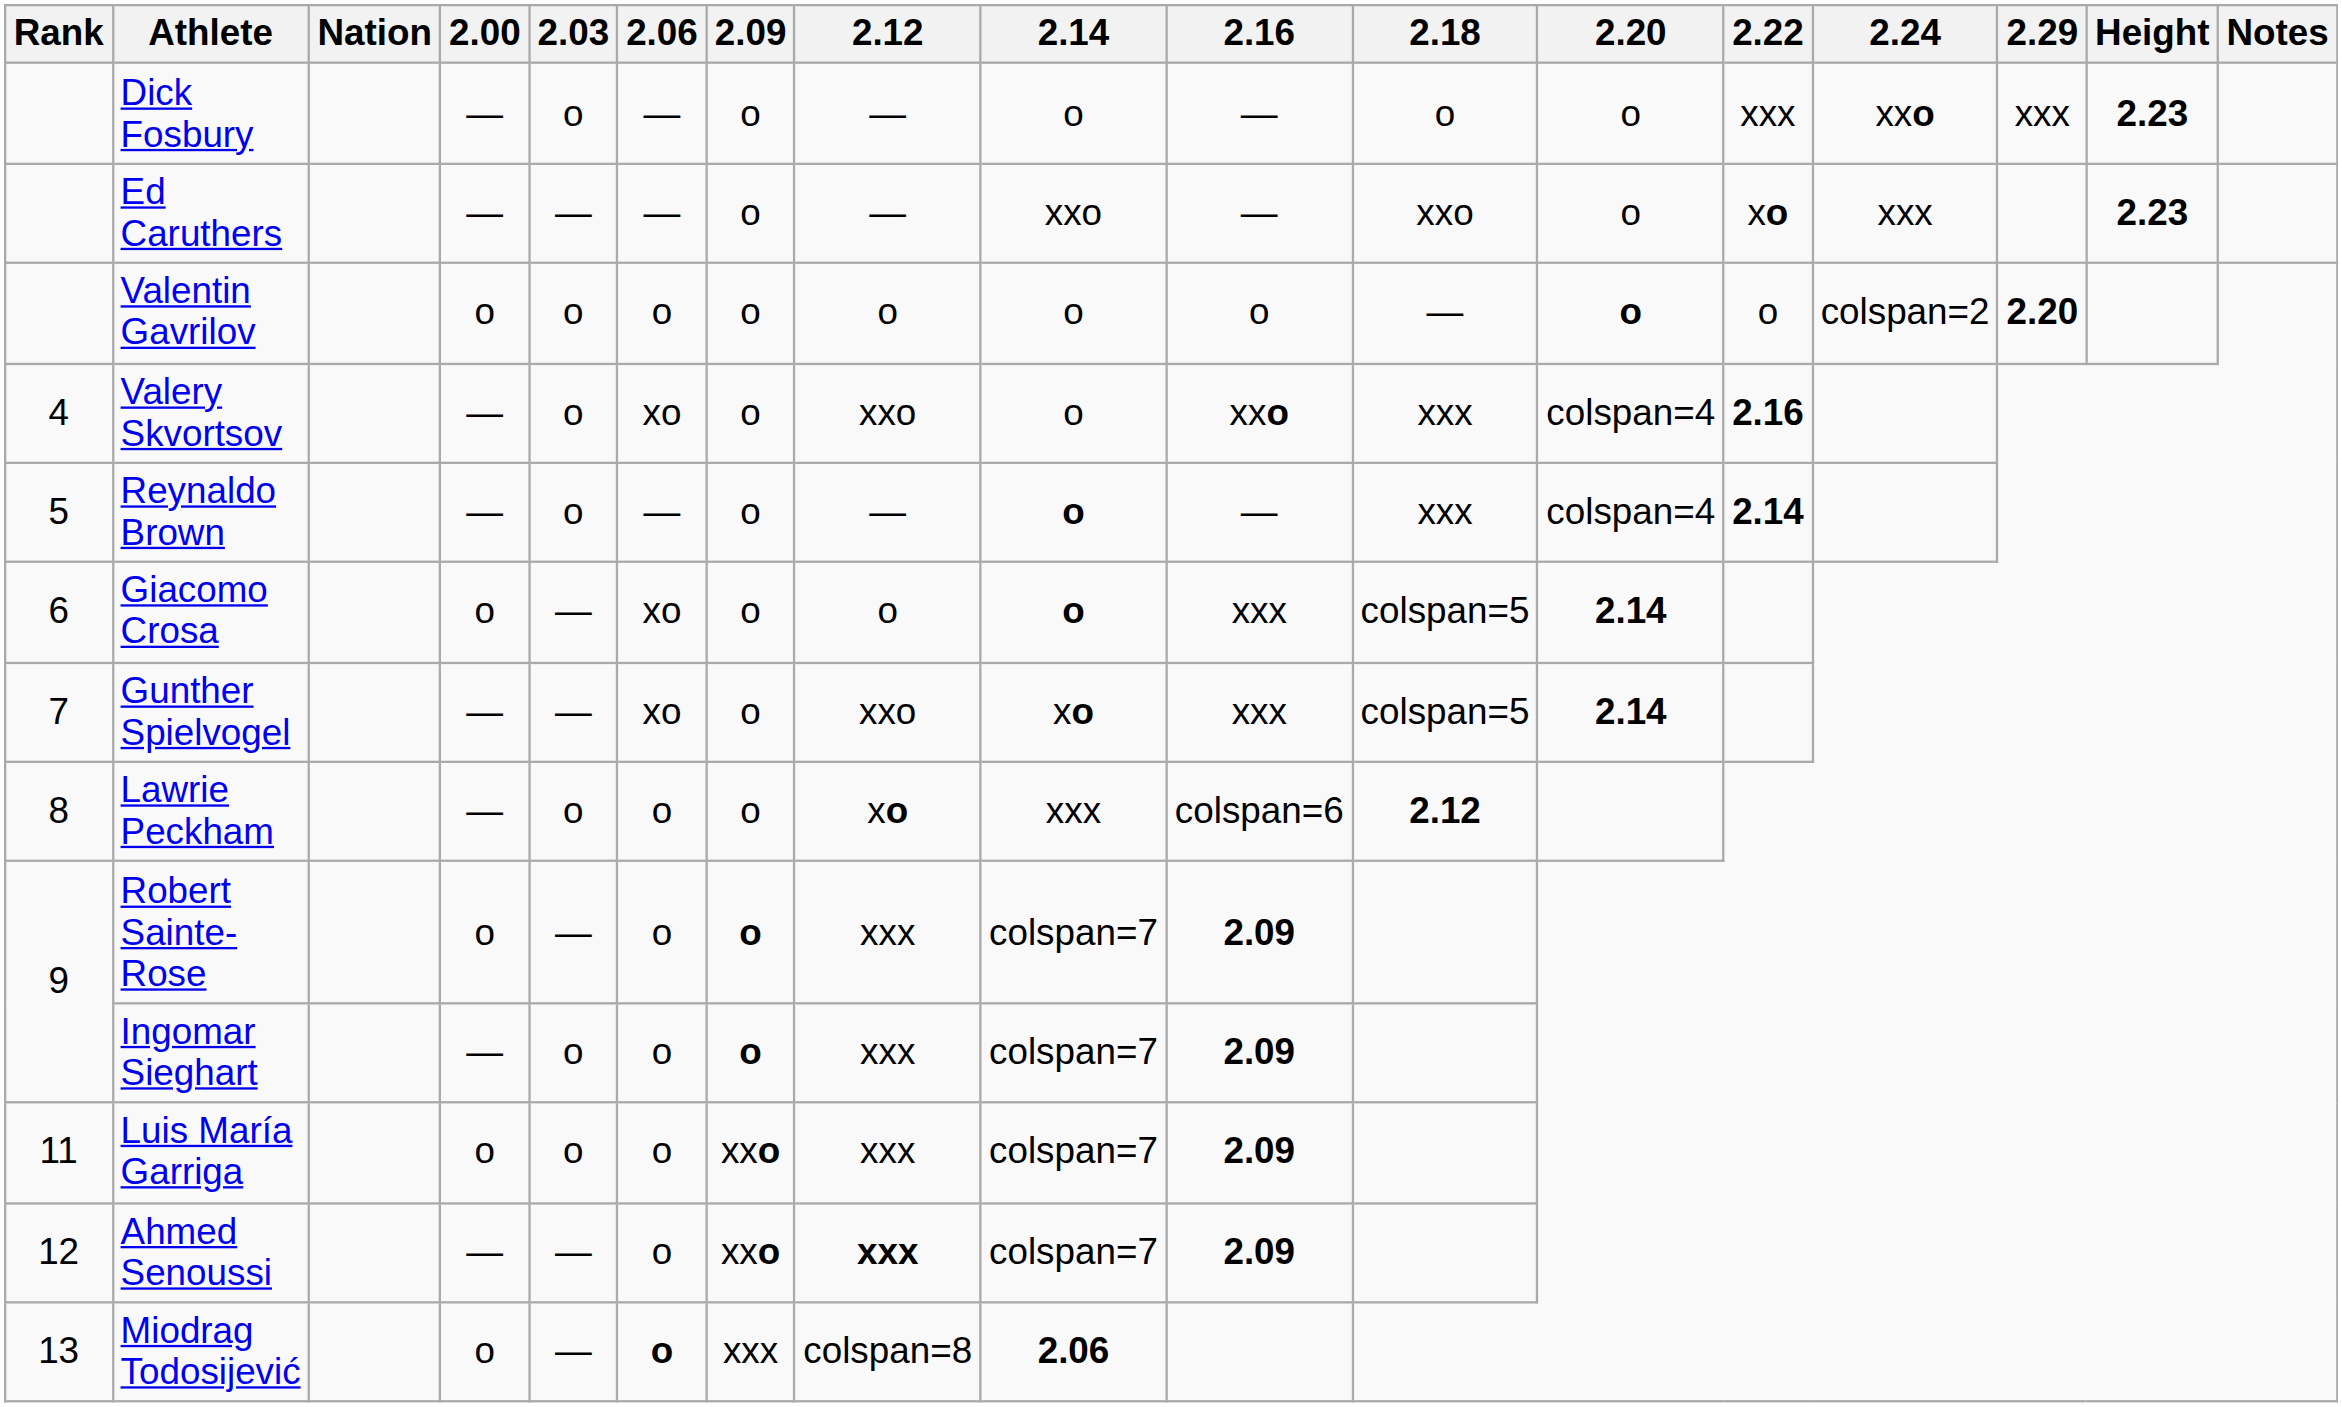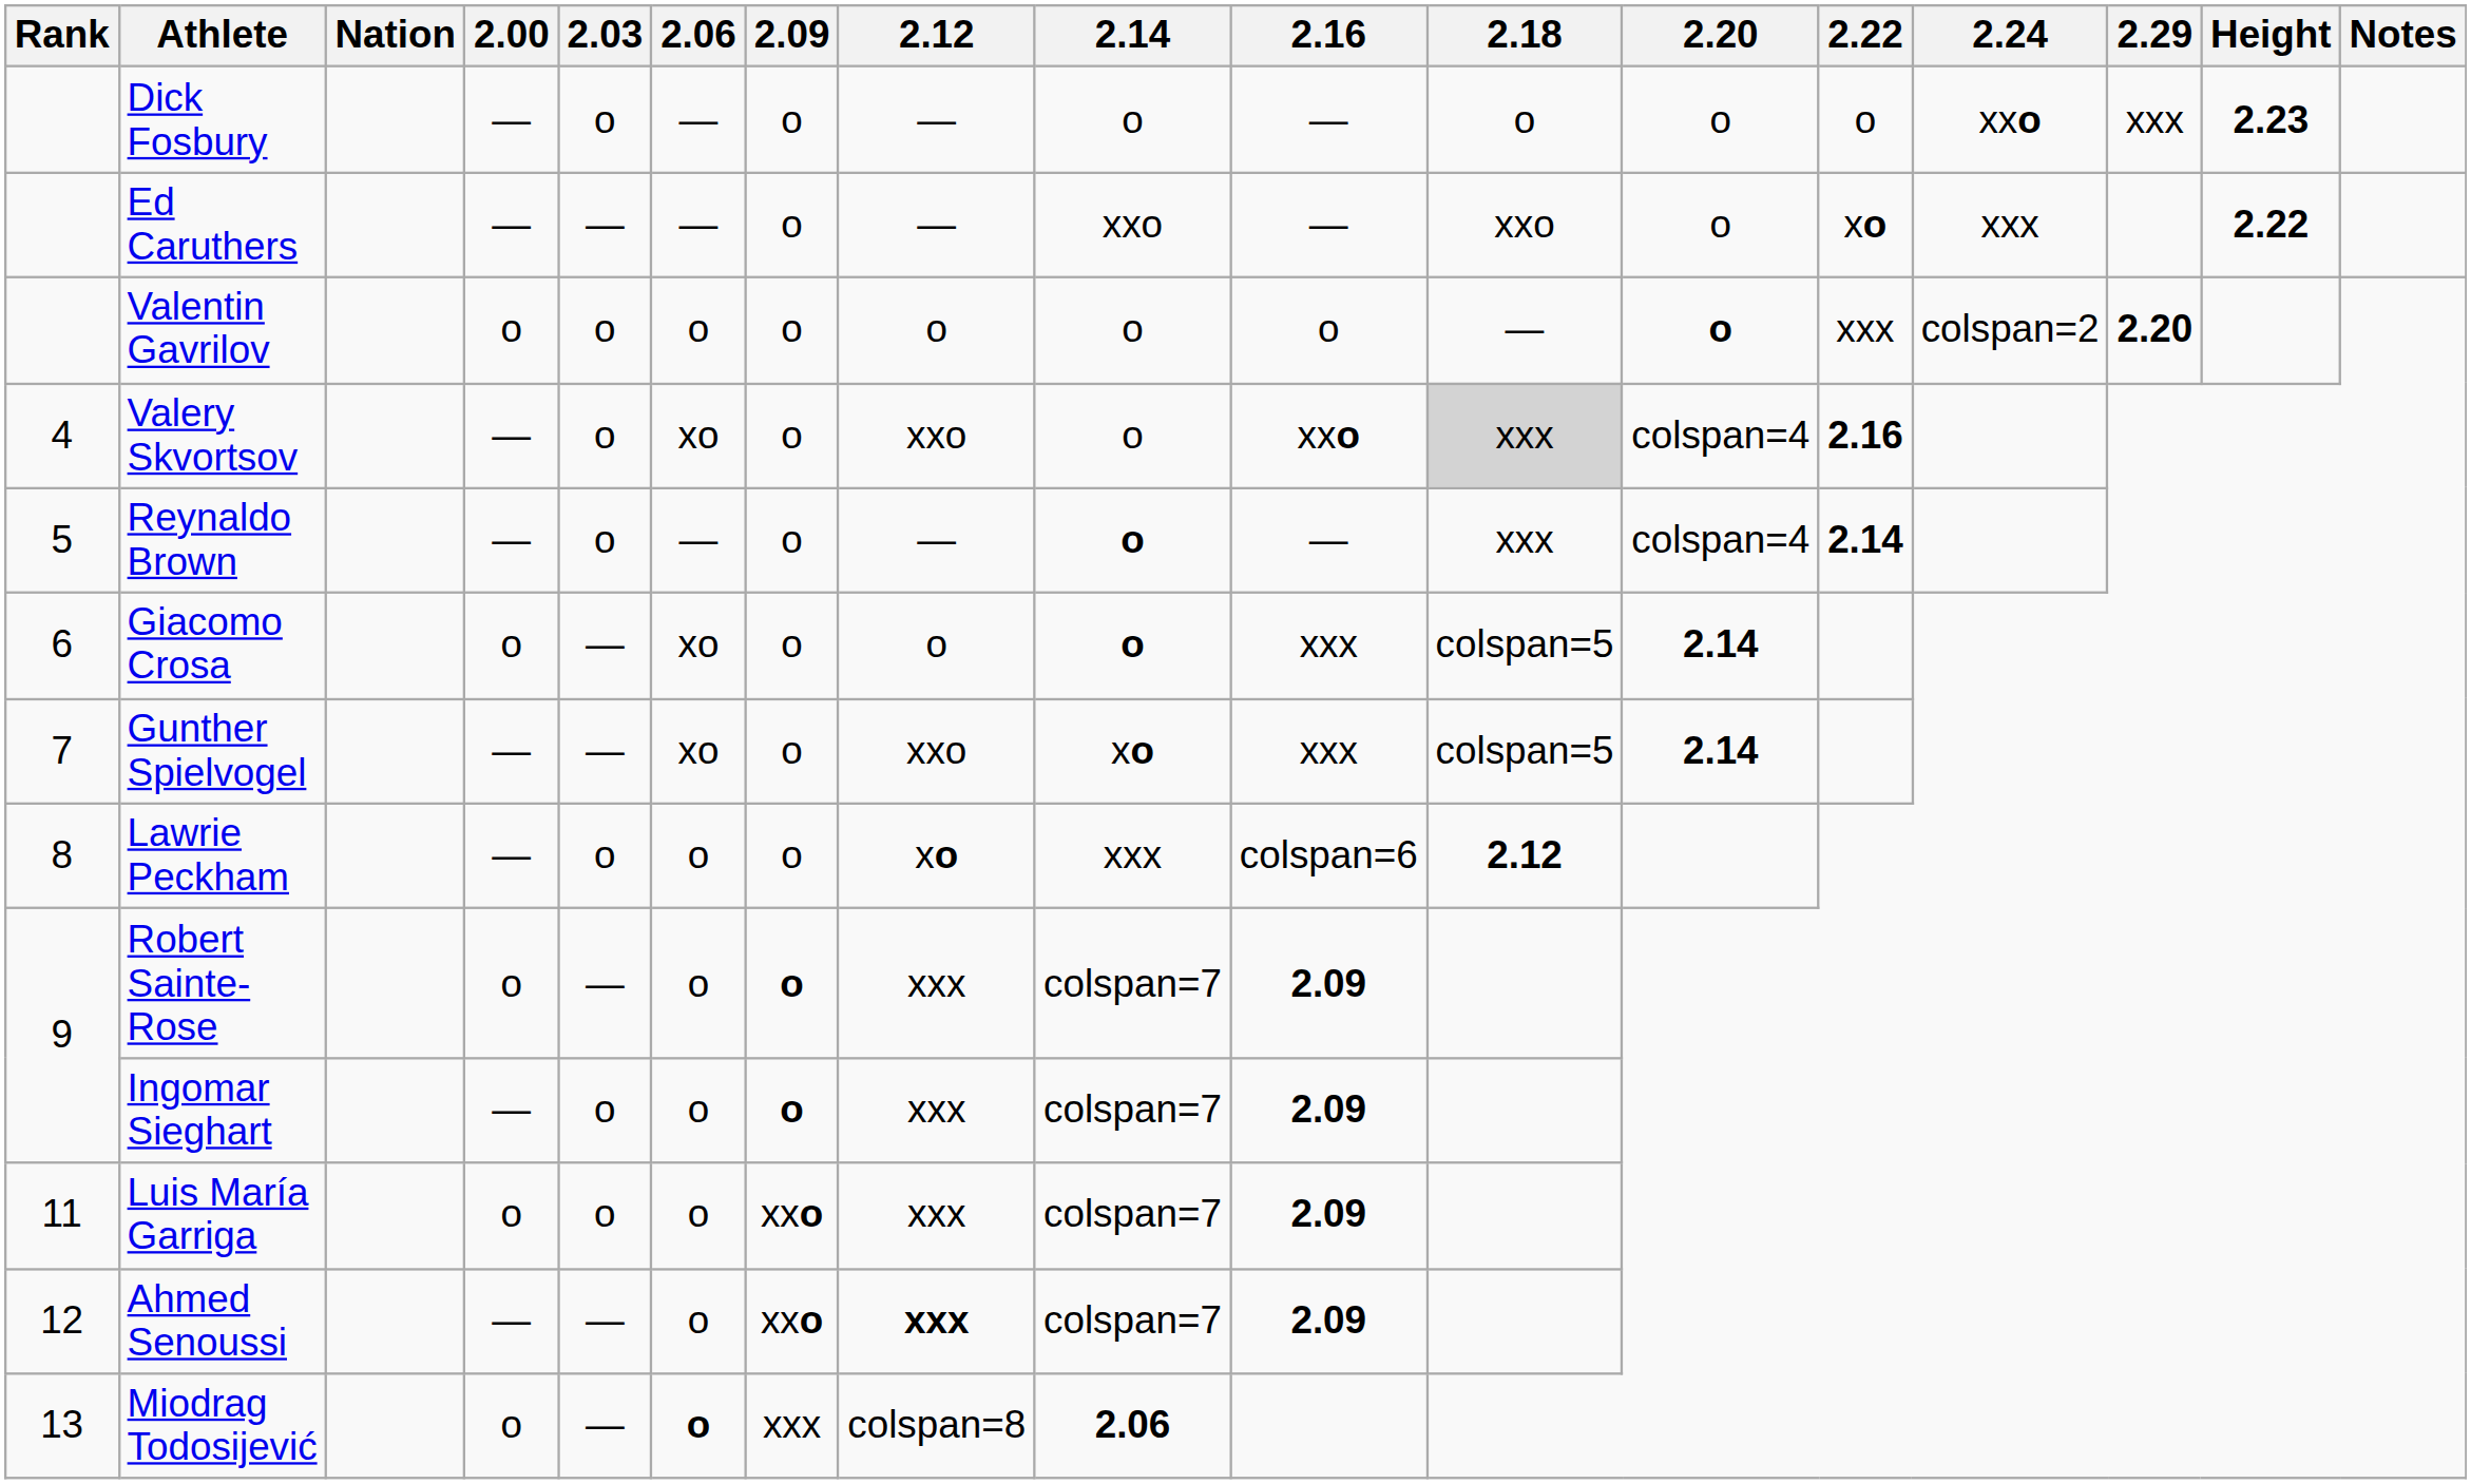Dick Fosbury | 2.22: xxx -> o
Ed Caruthers | Height: 2.23 -> 2.22
Valentin Gavrilov | 2.22: o -> xxx
Valery Skvortsov | 2.18: no background -> lightgrey background
